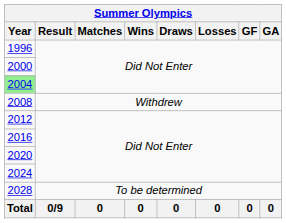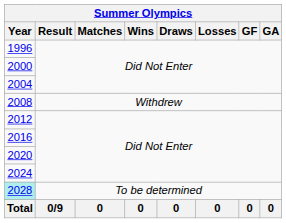2004 | Year: lightgreen background -> no background
2028 | Year: no background -> paleturquoise background
